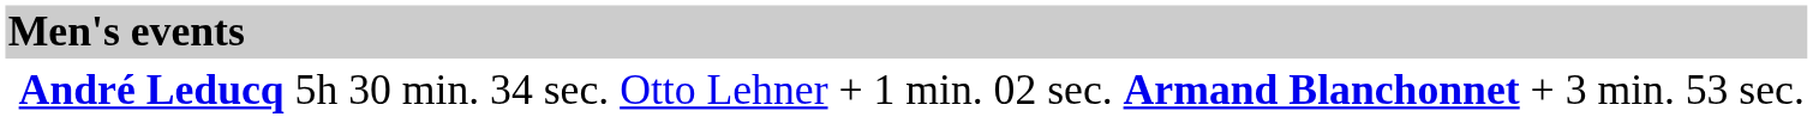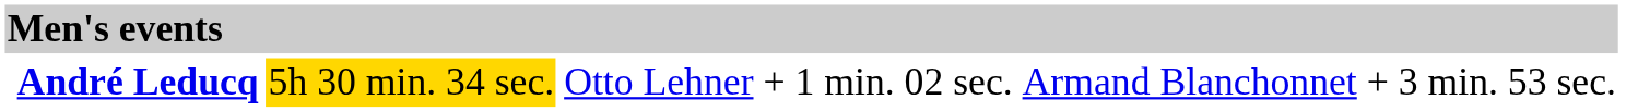André Leducq | column 2: no background -> gold background
André Leducq | column 5: bold -> normal
